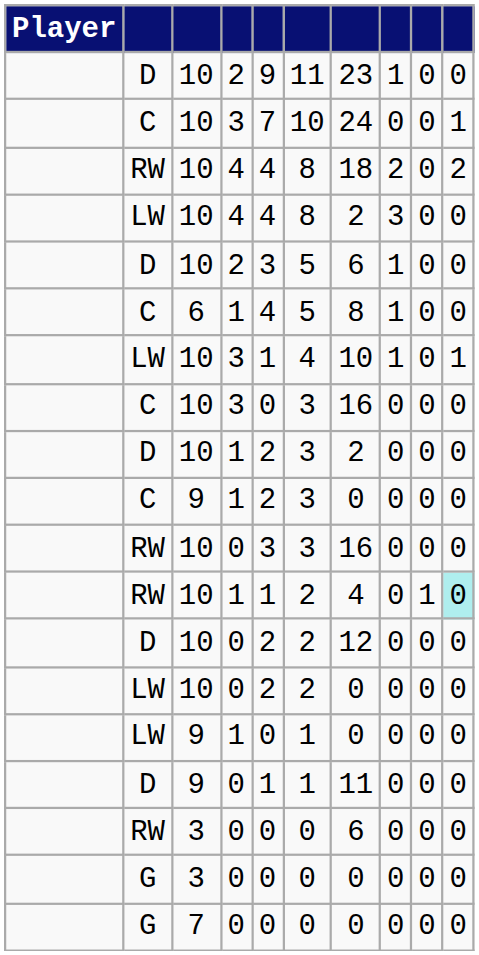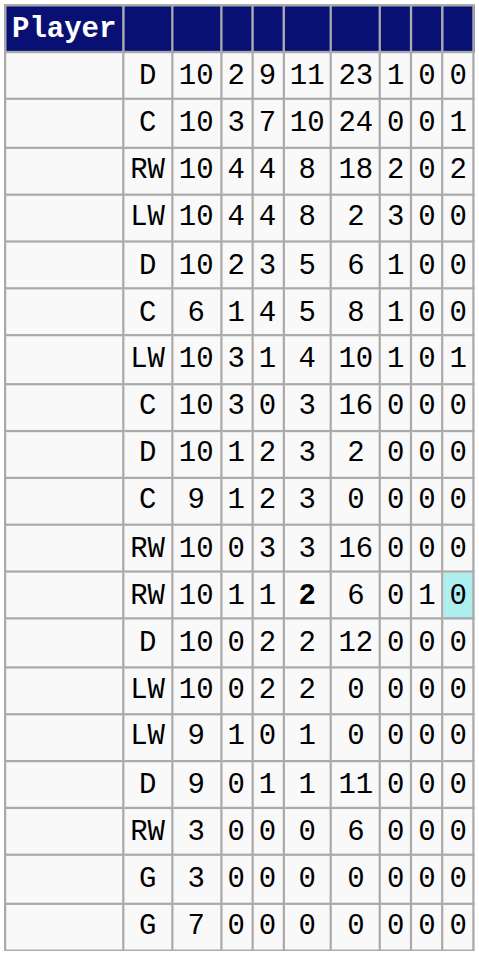RW / 1 | column 6: normal -> bold
RW / 1 | column 7: 4 -> 6
